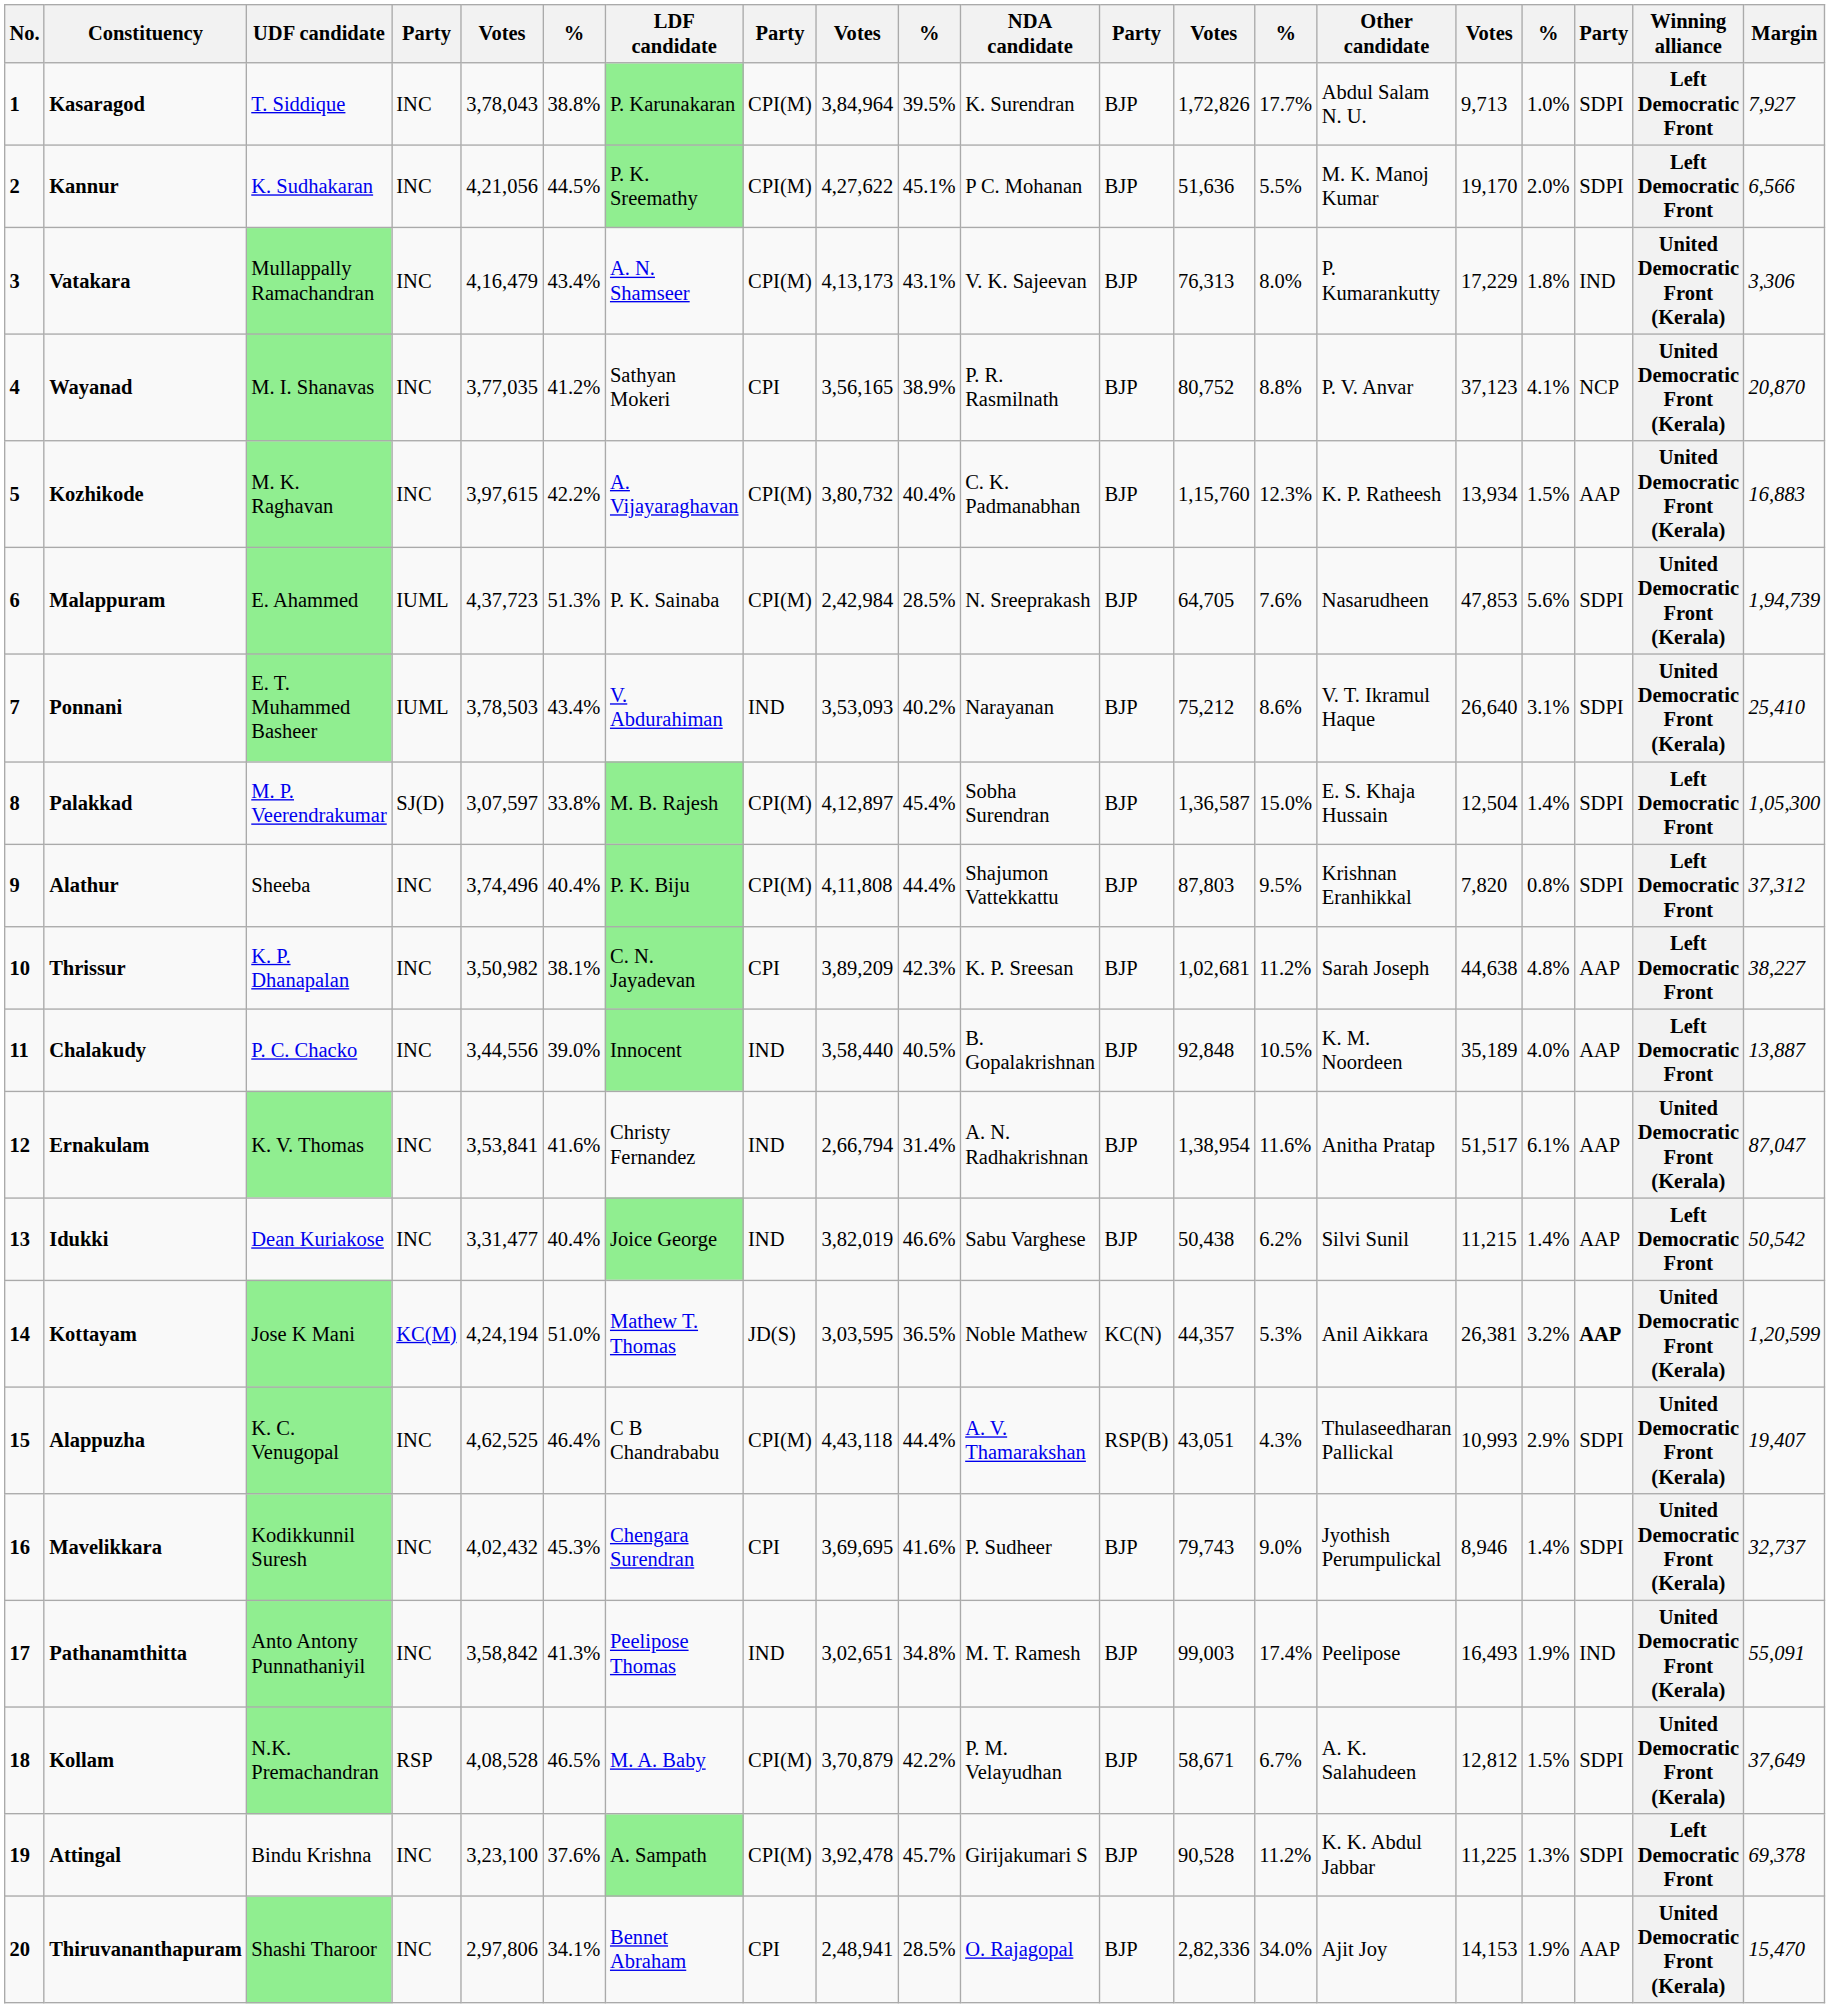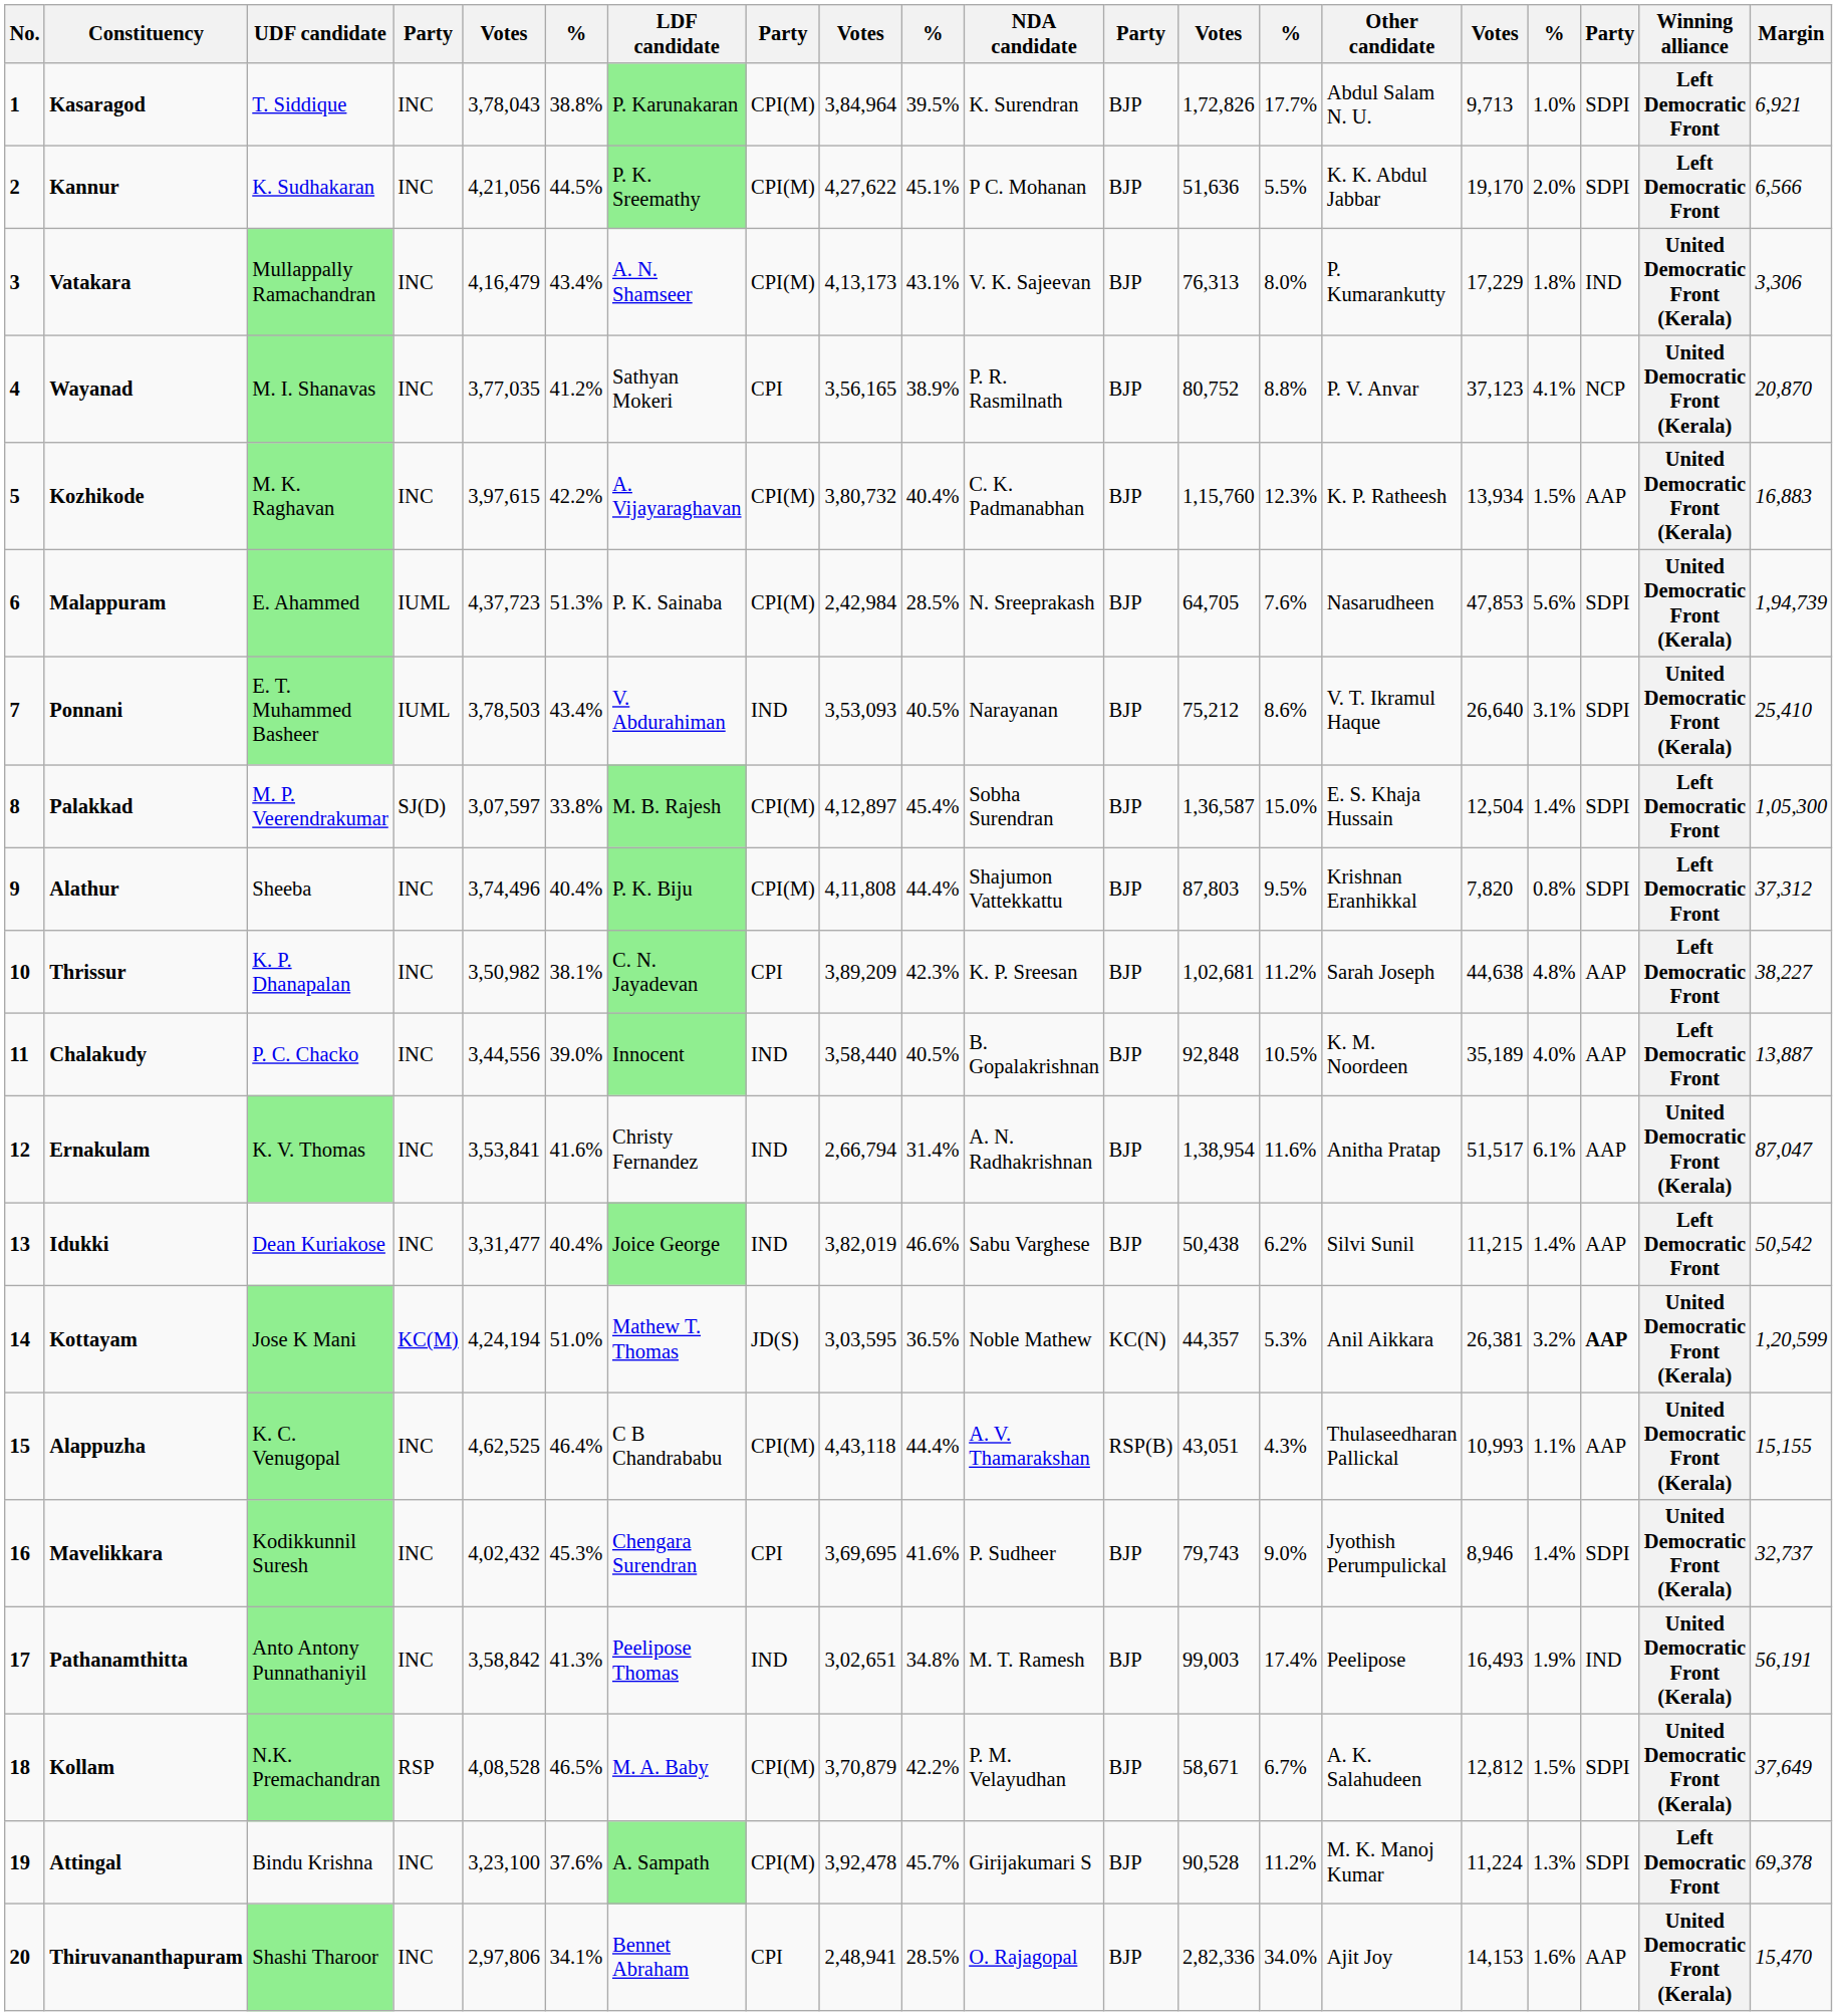Kasaragod | Margin: 7,927 -> 6,921
Kannur | Other candidate: M. K. Manoj Kumar -> K. K. Abdul Jabbar
Ponnani | column 10: 40.2% -> 40.5%
Alappuzha | column 17: 2.9% -> 1.1%
Alappuzha | column 18: SDPI -> AAP
Alappuzha | Margin: 19,407 -> 15,155
Pathanamthitta | Margin: 55,091 -> 56,191
Attingal | Other candidate: K. K. Abdul Jabbar -> M. K. Manoj Kumar
Attingal | column 16: 11,225 -> 11,224
Thiruvananthapuram | column 17: 1.9% -> 1.6%
